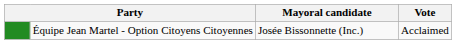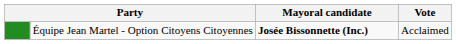Équipe Jean Martel - Option Citoyens Citoyennes | Mayoral candidate: normal -> bold
